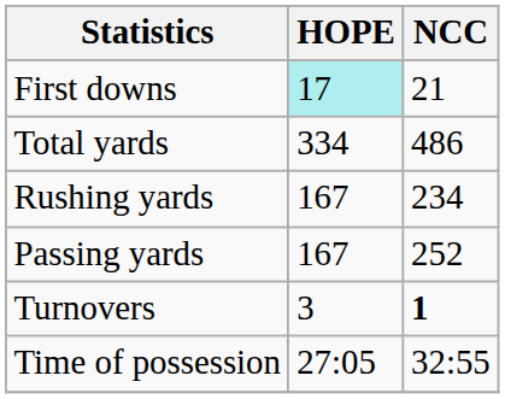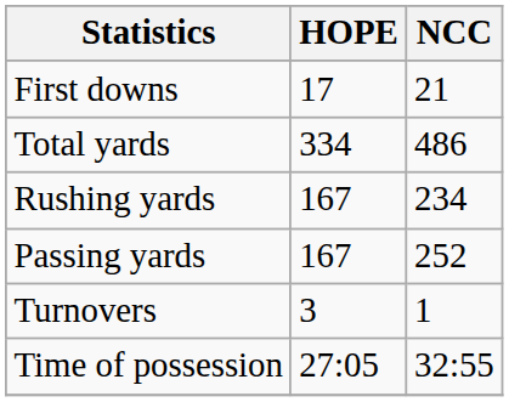First downs | HOPE: paleturquoise background -> no background
Turnovers | NCC: bold -> normal
